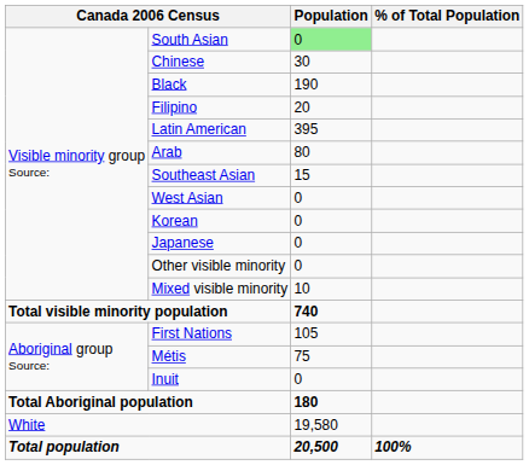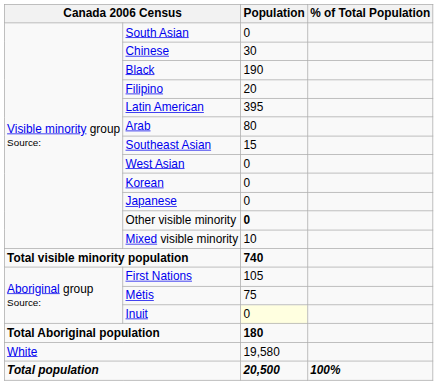South Asian | Population: lightgreen background -> no background
Other visible minority | Population: normal -> bold
Inuit | Population: no background -> lightyellow background
